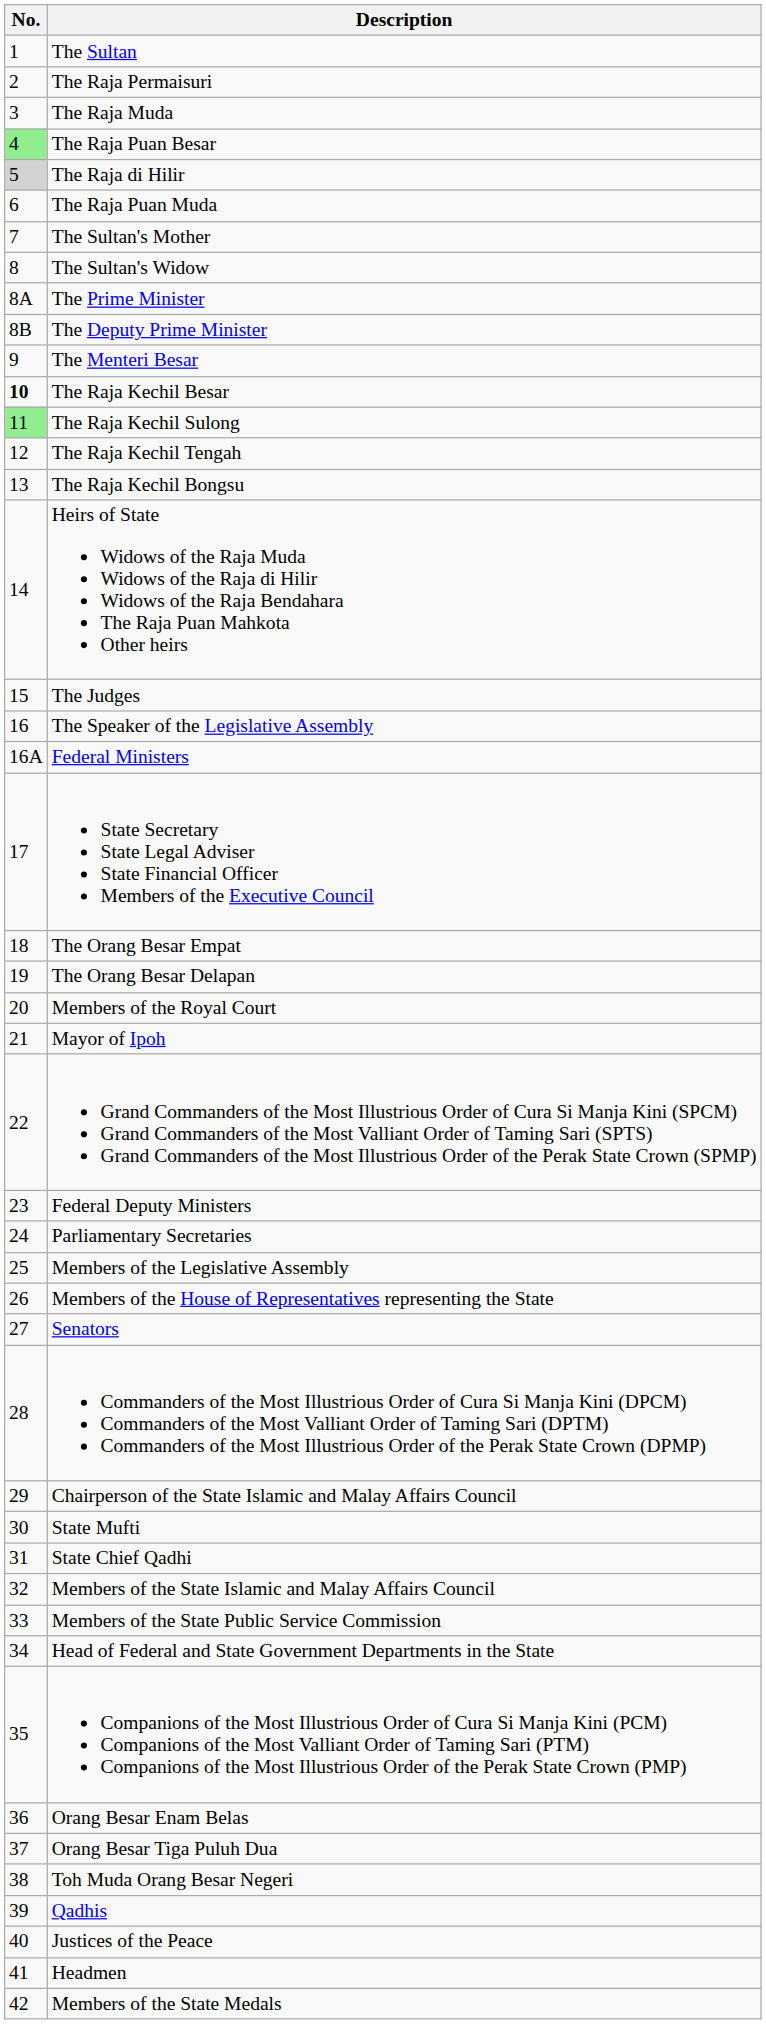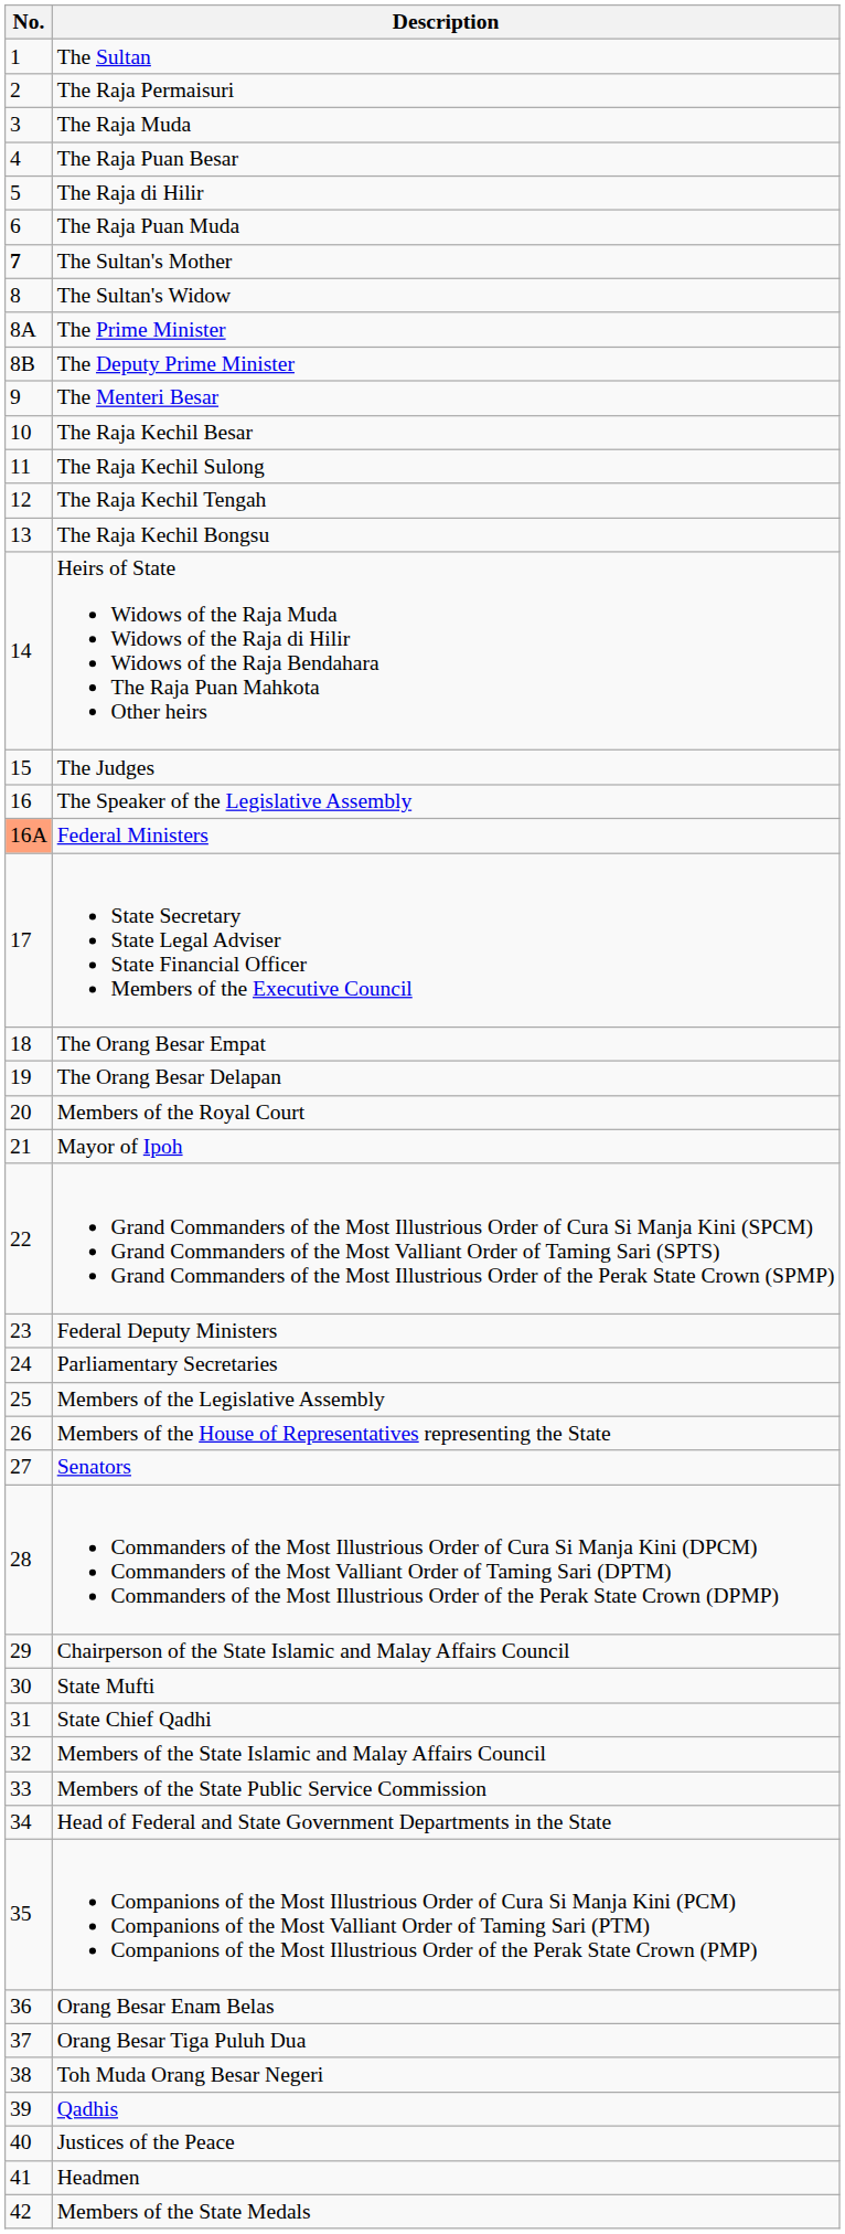The Raja Puan Besar | No.: lightgreen background -> no background
The Raja di Hilir | No.: lightgrey background -> no background
The Sultan's Mother | No.: normal -> bold
The Raja Kechil Besar | No.: bold -> normal
The Raja Kechil Sulong | No.: lightgreen background -> no background
Federal Ministers | No.: no background -> lightsalmon background
